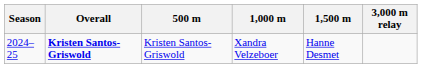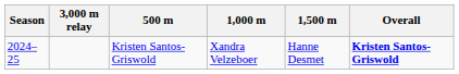columns swapped: Overall <-> 3,000 m relay
